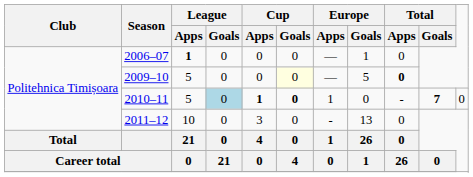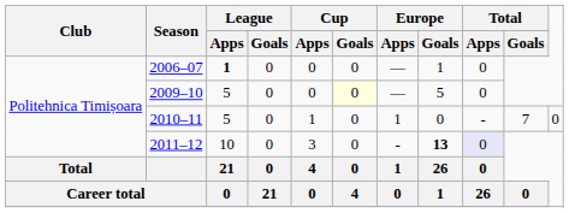2009–10 | Total / Apps: bold -> normal
2010–11 | League / Goals: lightblue background -> no background
2010–11 | Cup / Apps: bold -> normal
2010–11 | Cup / Goals: bold -> normal
2010–11 | Total / Goals: bold -> normal
2011–12 | Europe / Goals: normal -> bold
2011–12 | Total / Apps: no background -> lavender background
